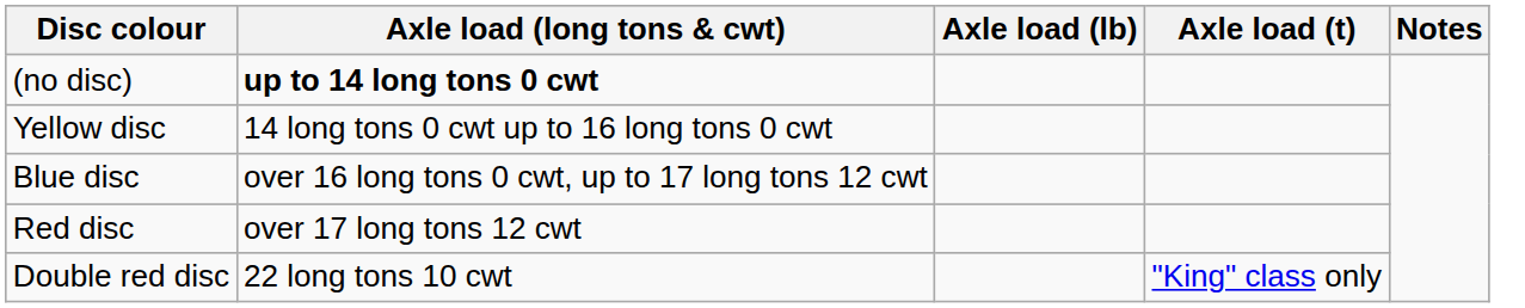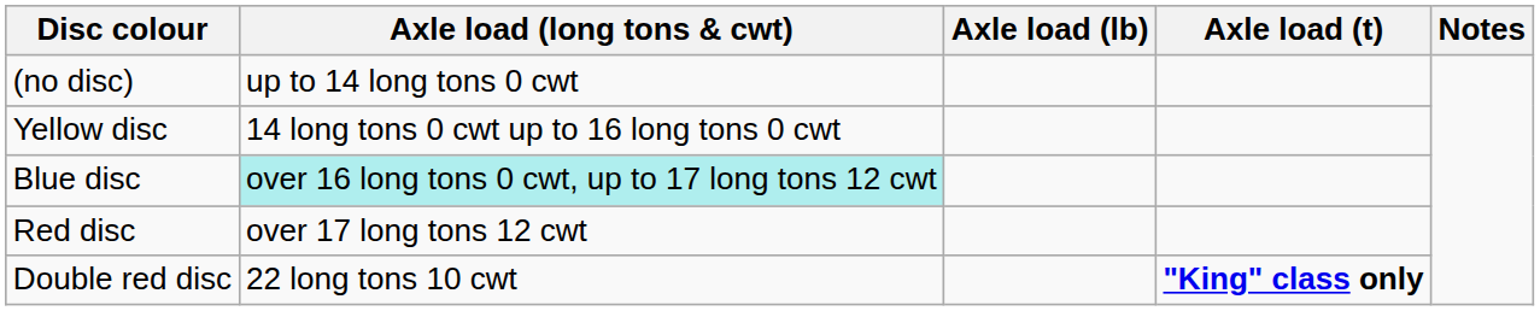(no disc) | Axle load (long tons & cwt): bold -> normal
Blue disc | Axle load (long tons & cwt): no background -> paleturquoise background
Double red disc | Axle load (t): normal -> bold
